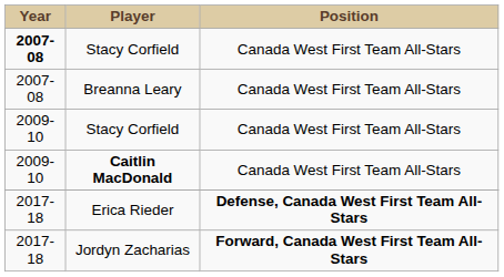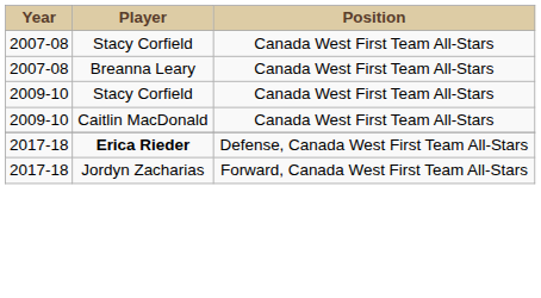row 2 | Year: bold -> normal
row 5 | Player: bold -> normal
row 6 | Player: normal -> bold
row 6 | Position: bold -> normal
row 7 | Position: bold -> normal
